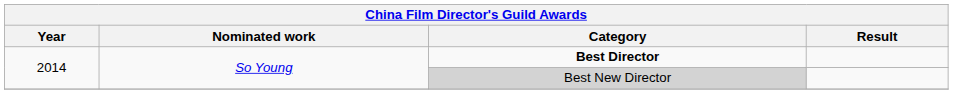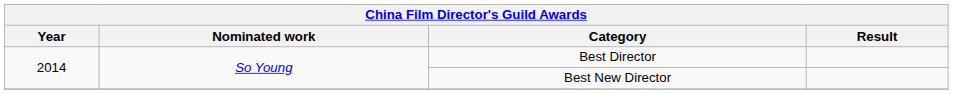Best Director | Category: bold -> normal
Best New Director | Category: lightgrey background -> no background
